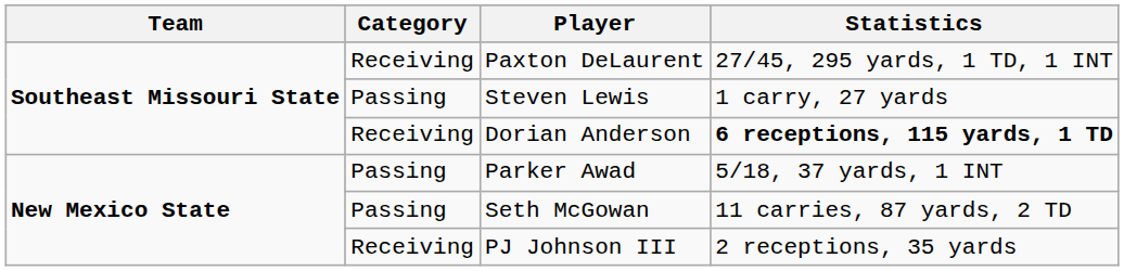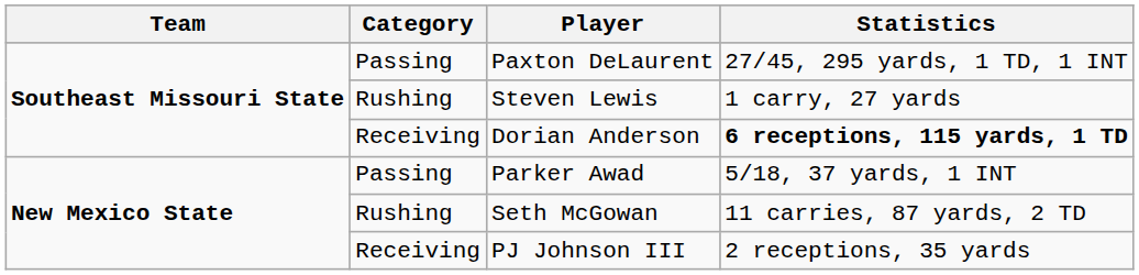Paxton DeLaurent | Category: Receiving -> Passing
Steven Lewis | Category: Passing -> Rushing
Seth McGowan | Category: Passing -> Rushing
